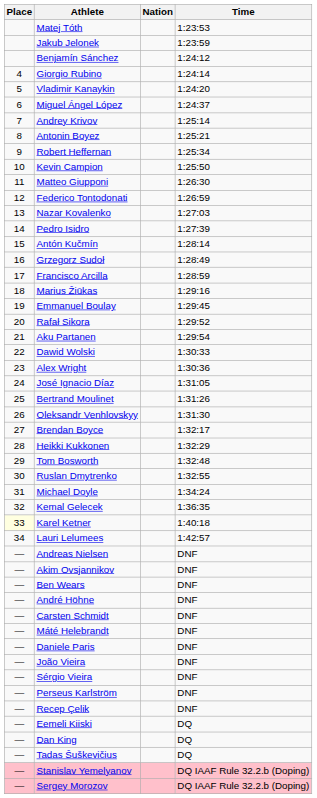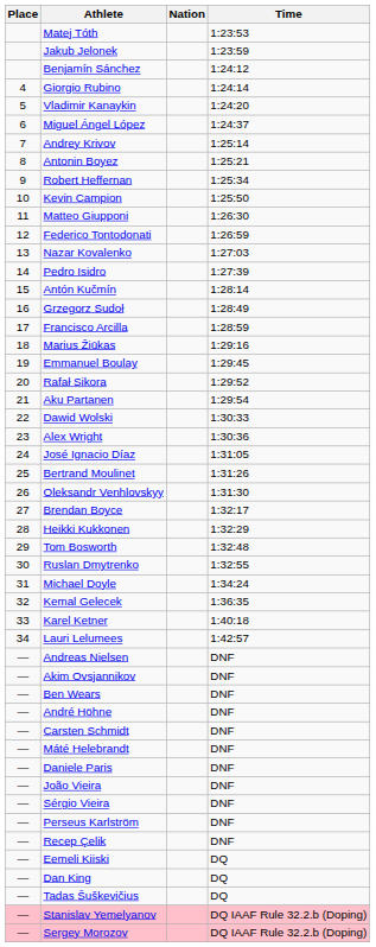Karel Ketner | Place: lightyellow background -> no background
